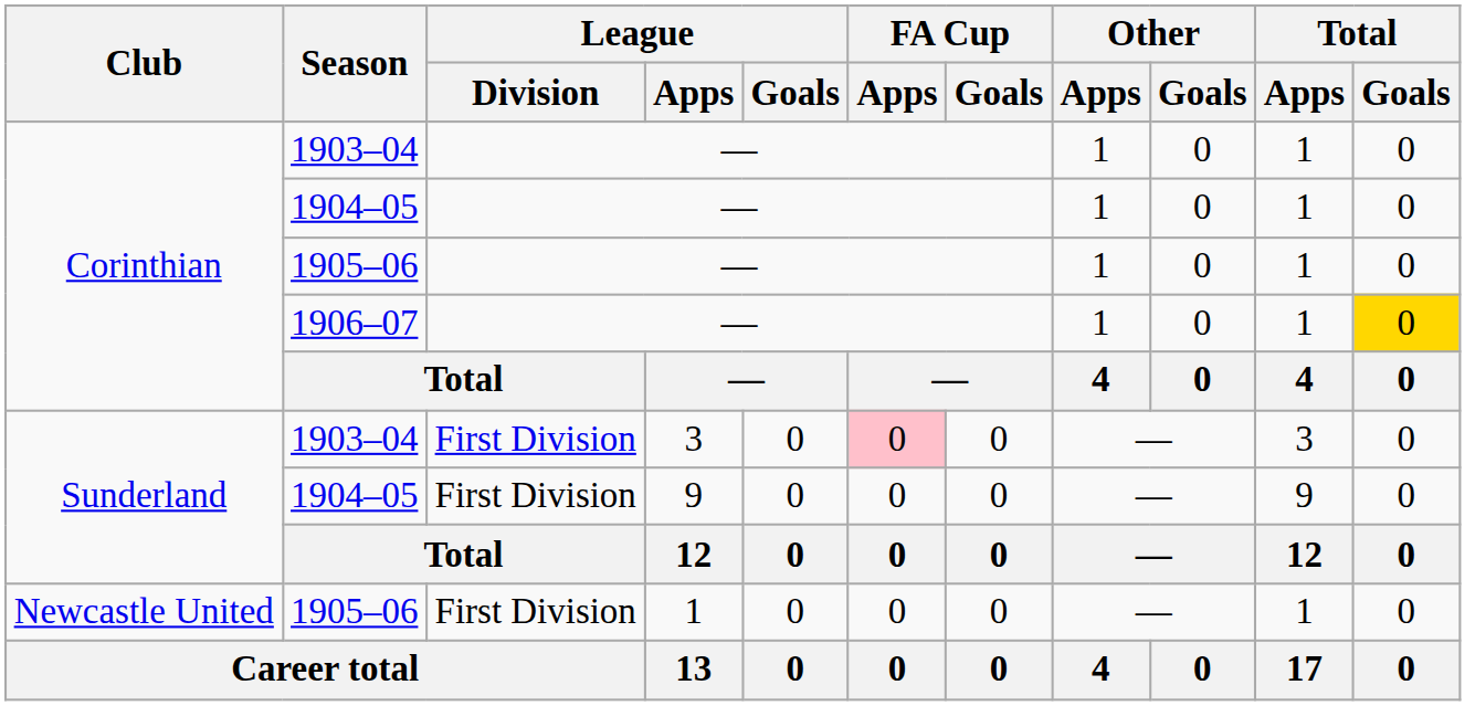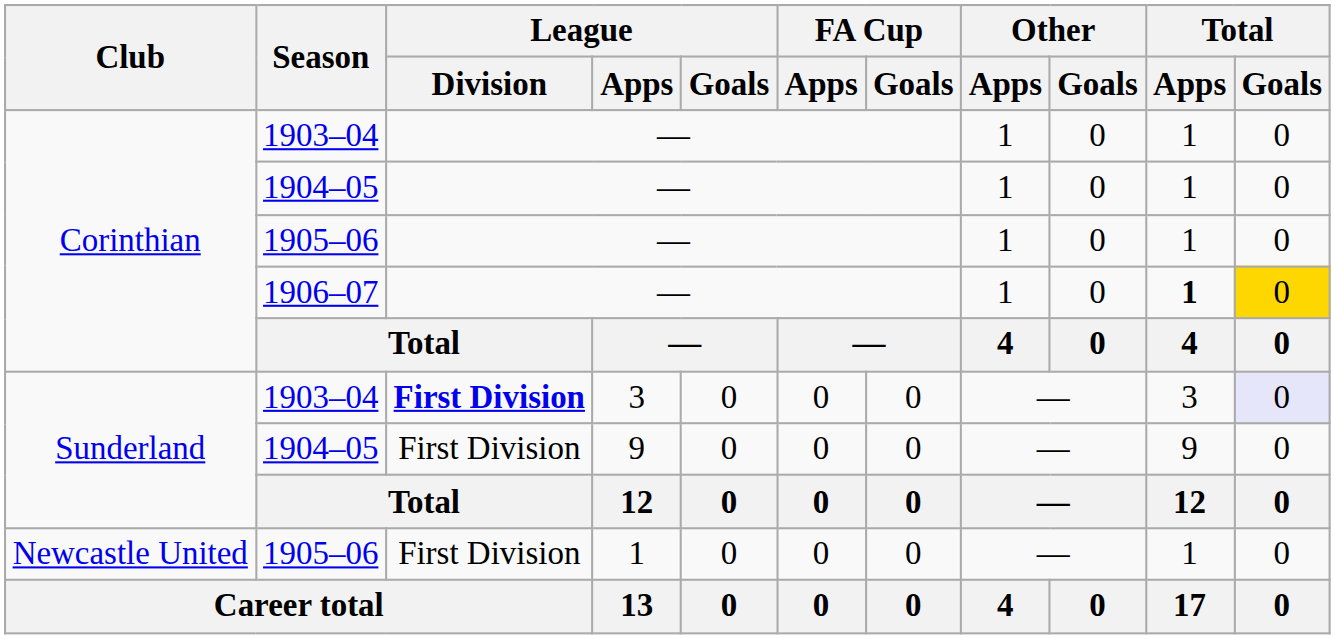1906–07 | Total / Apps: normal -> bold
1903–04 / 3 | League / Division: normal -> bold
1903–04 / 3 | FA Cup / Apps: pink background -> no background
1903–04 / 3 | Total / Goals: no background -> lavender background
